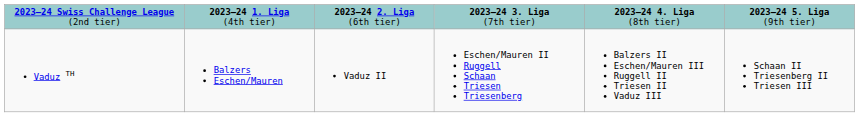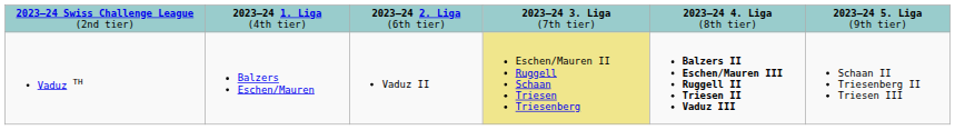Vaduz TH | column 4: no background -> khaki background
Vaduz TH | column 5: normal -> bold
